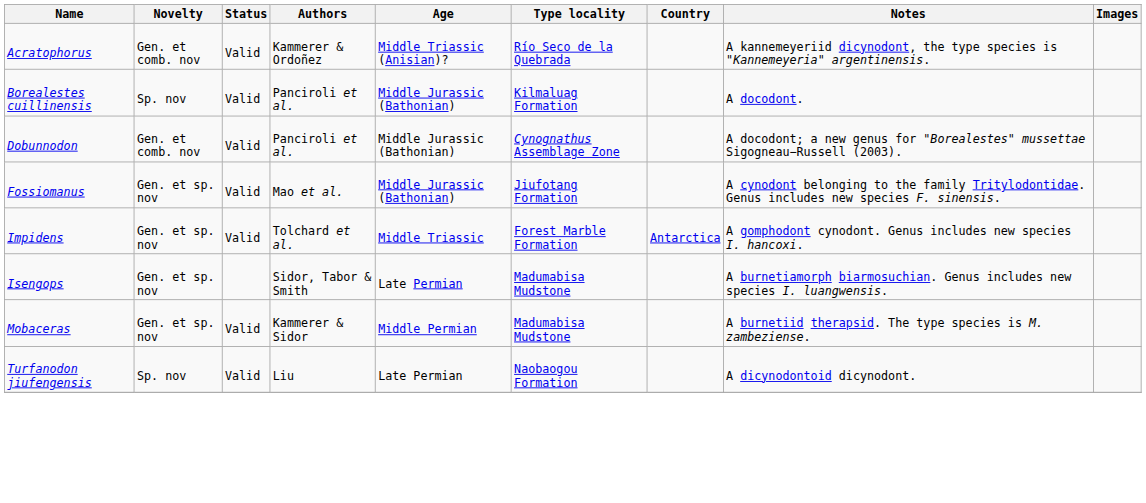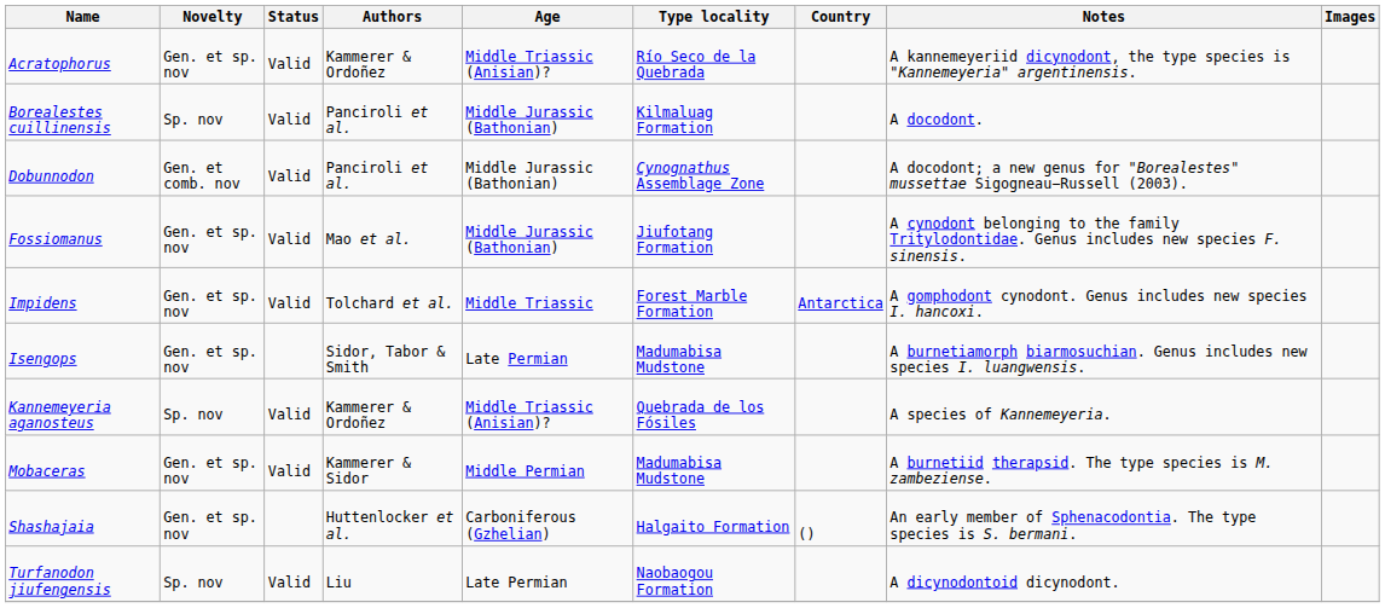Acratophorus | Novelty: Gen. et comb. nov -> Gen. et sp. nov
+ row: Kannemeyeria aganosteus | Sp. nov | Valid | Kammerer & Ordoñez | Middle Triassic (Anisian)? | Quebrada de los Fósiles | A species of Kannemeyeria.
+ row: Shashajaia | Gen. et sp. nov | Huttenlocker et al. | Carboniferous (Gzhelian) | Halgaito Formation | () | An early member of Sphenacodontia. The type species is S. bermani.
